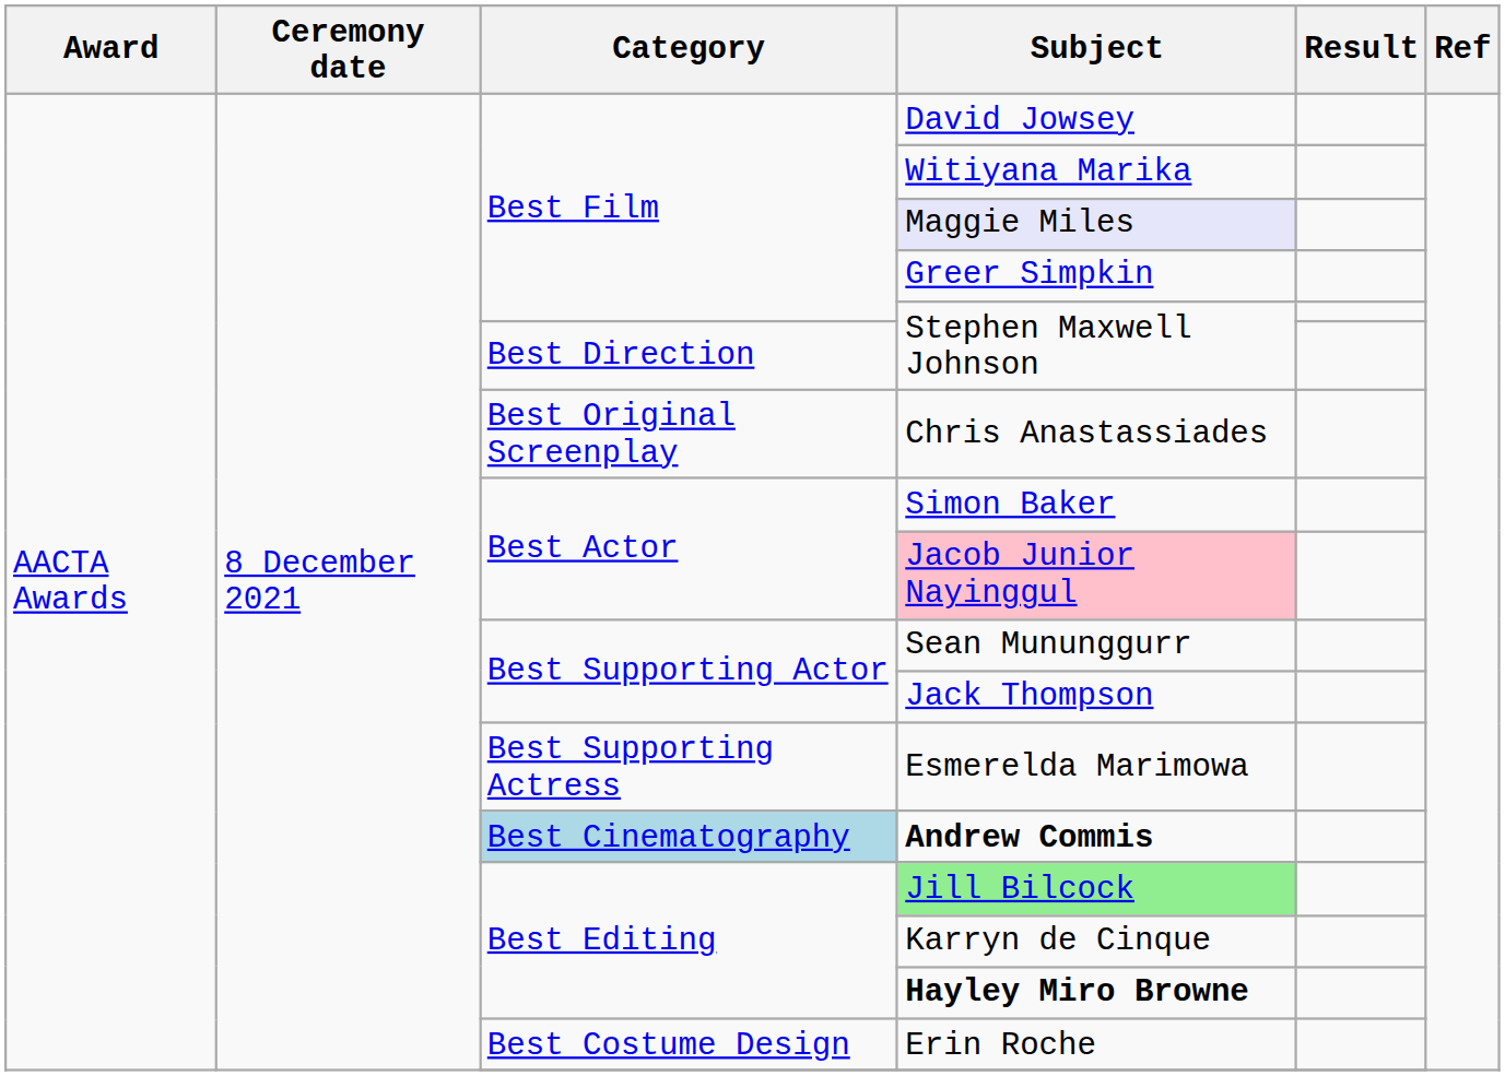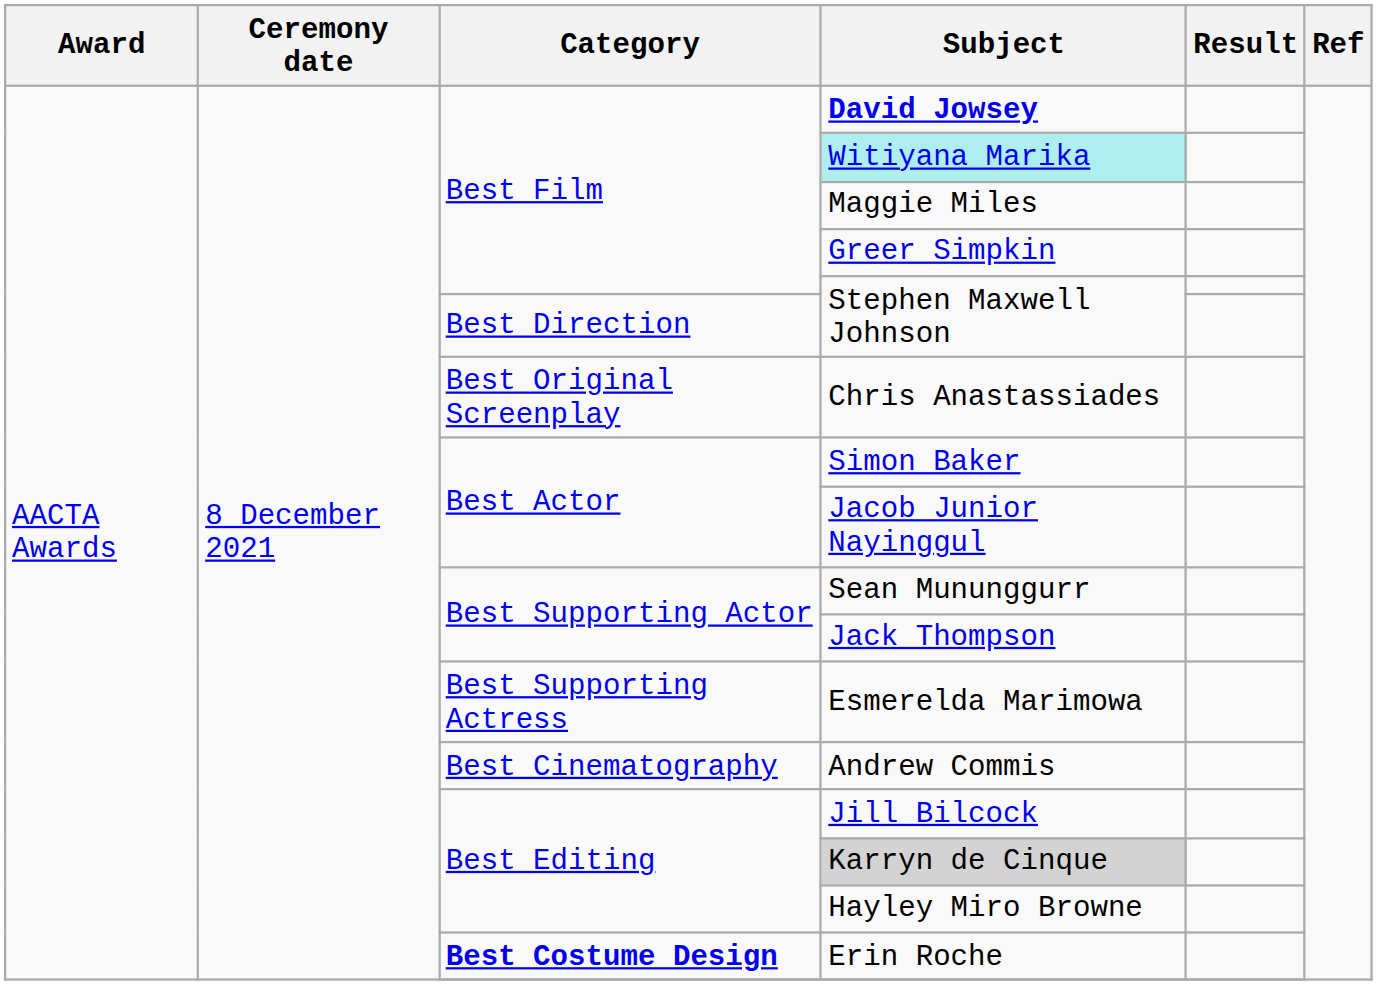David Jowsey | Subject: normal -> bold
Witiyana Marika | Subject: no background -> paleturquoise background
Maggie Miles | Subject: lavender background -> no background
Jacob Junior Nayinggul | Subject: pink background -> no background
Andrew Commis | Category: lightblue background -> no background
Andrew Commis | Subject: bold -> normal
Jill Bilcock | Subject: lightgreen background -> no background
Karryn de Cinque | Subject: no background -> lightgrey background
Hayley Miro Browne | Subject: bold -> normal
Erin Roche | Category: normal -> bold
